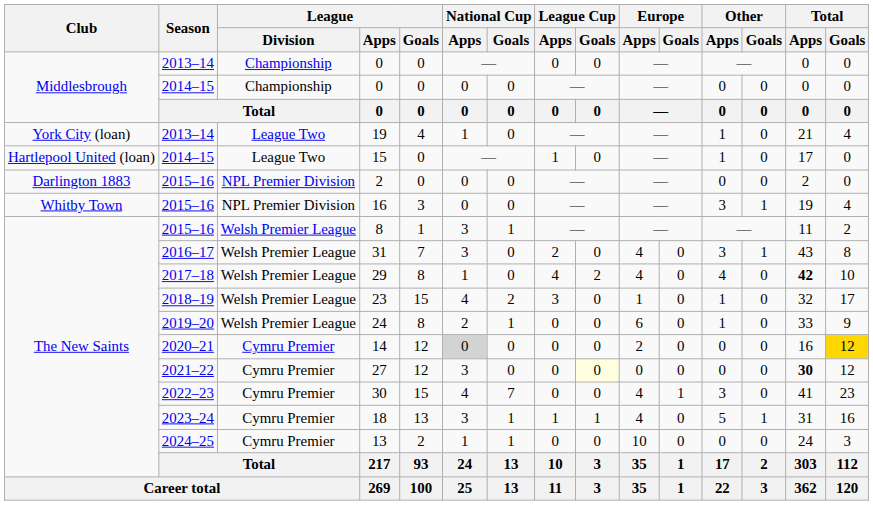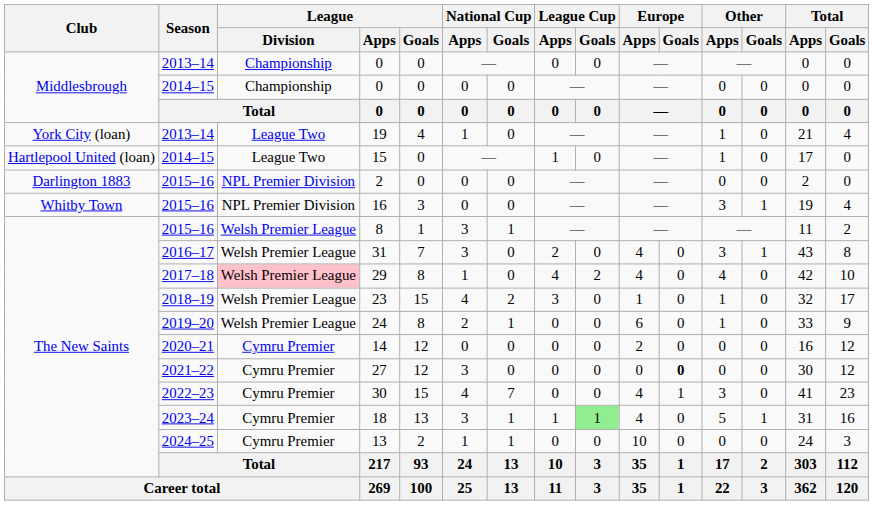29 | League / Division: no background -> pink background
29 | Total / Apps: bold -> normal
14 | National Cup / Apps: lightgrey background -> no background
14 | Total / Goals: gold background -> no background
27 | League Cup / Goals: lightyellow background -> no background
27 | Europe / Goals: normal -> bold
27 | Total / Apps: bold -> normal
18 | League Cup / Goals: no background -> lightgreen background
